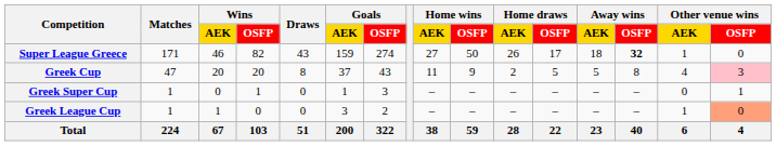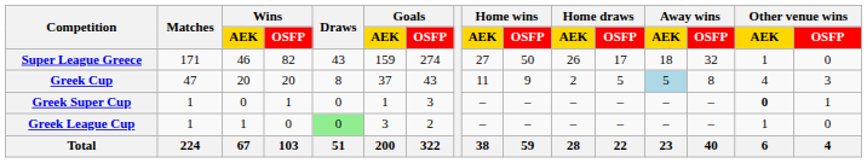Super League Greece | Away wins / OSFP: bold -> normal
Greek Cup | Away wins / AEK: no background -> lightblue background
Greek Cup | Other venue wins / OSFP: pink background -> no background
Greek Super Cup | Other venue wins / AEK: normal -> bold
Greek League Cup | Draws: no background -> lightgreen background
Greek League Cup | Other venue wins / OSFP: lightsalmon background -> no background
